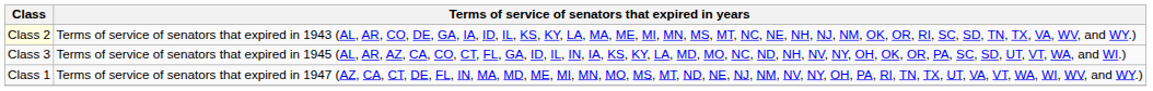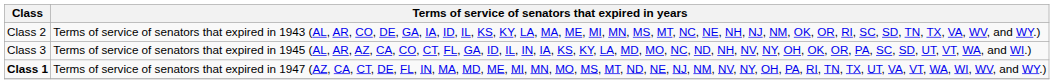Class 2 | Class: lightyellow background -> no background
Class 1 | Class: normal -> bold
